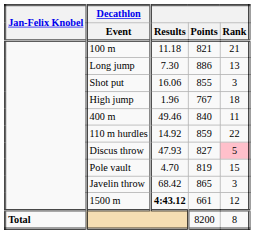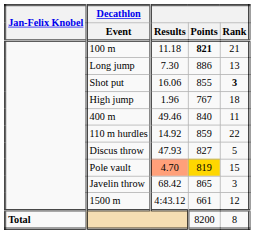100 m | Points: normal -> bold
Shot put | Rank: normal -> bold
Discus throw | Rank: pink background -> no background
Pole vault | Results: no background -> lightsalmon background
Pole vault | Points: no background -> gold background
1500 m | Results: bold -> normal
